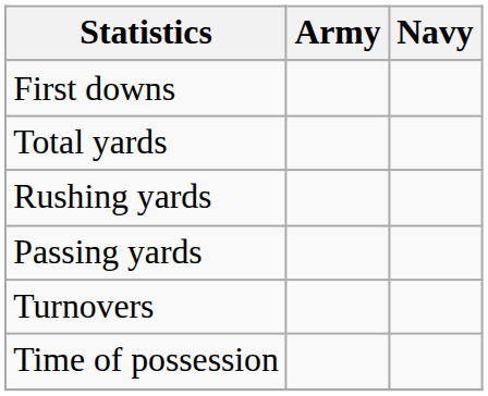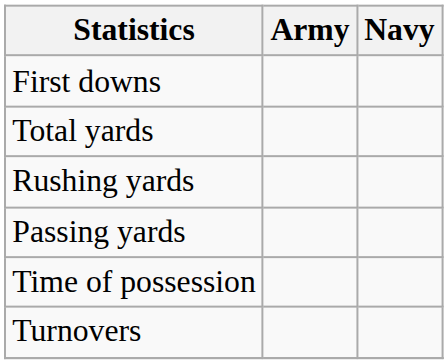rows swapped: Turnovers <-> Time of possession
